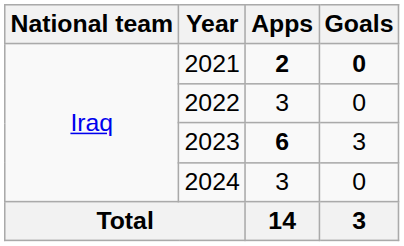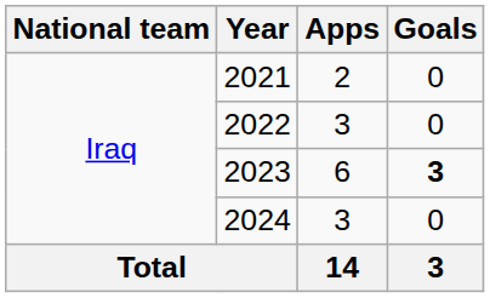2021 | Apps: bold -> normal
2021 | Goals: bold -> normal
2023 | Apps: bold -> normal
2023 | Goals: normal -> bold
